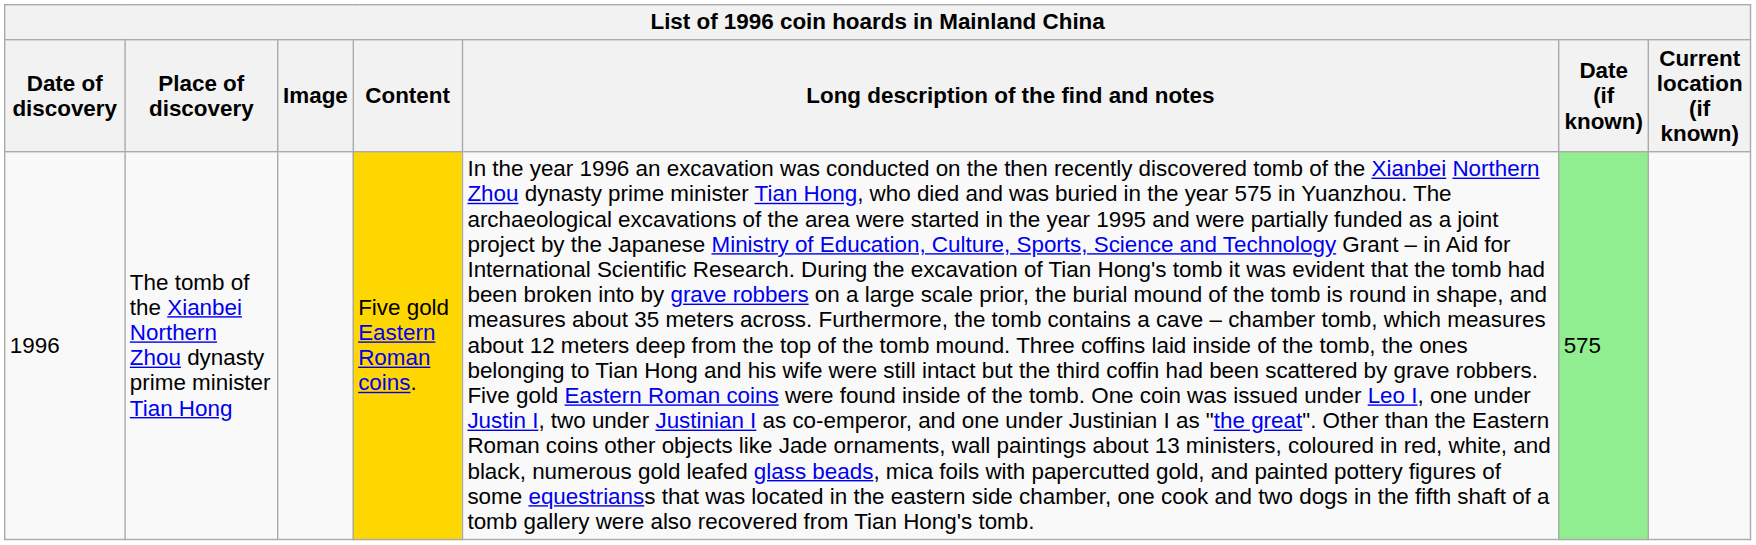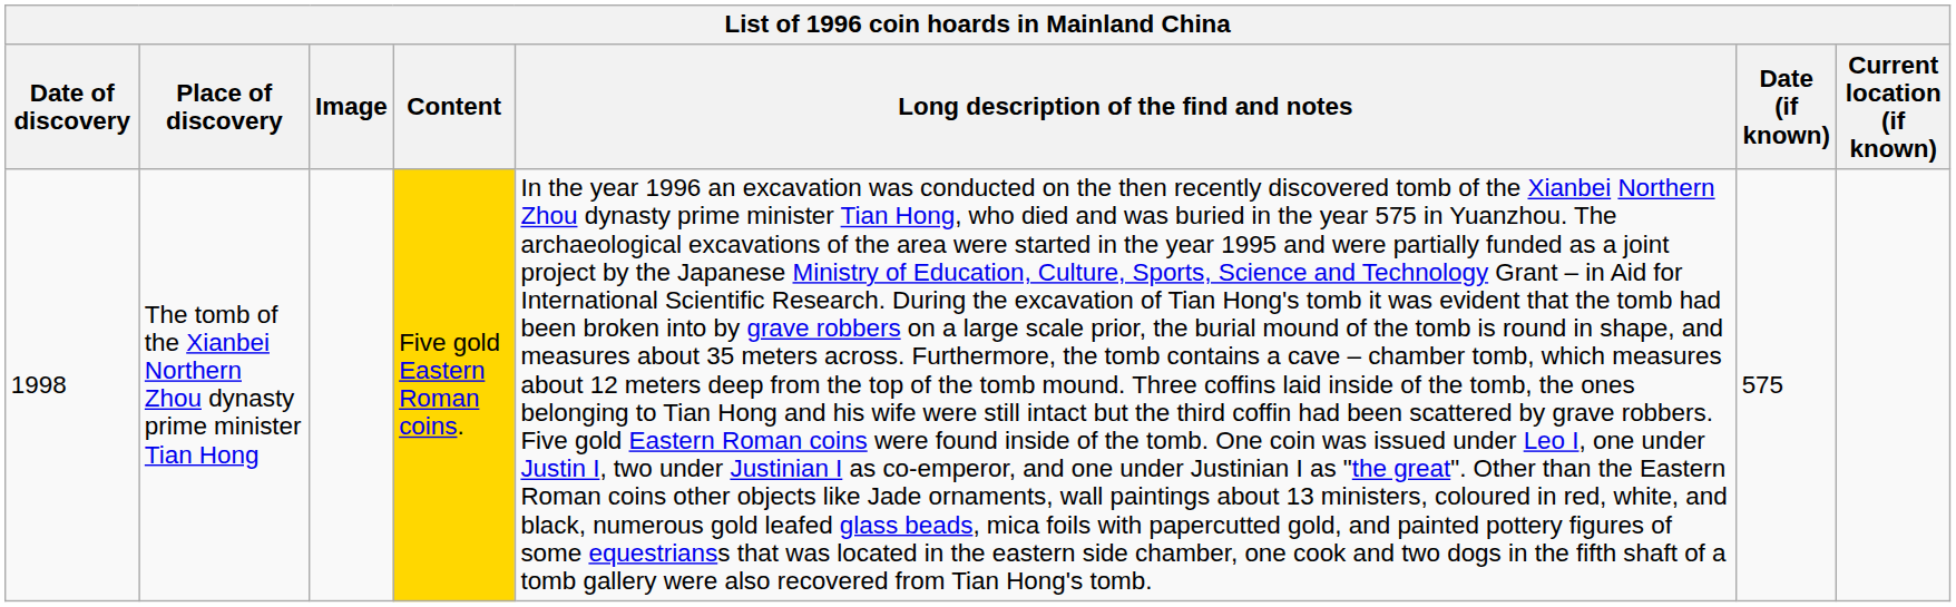row 3 | Date of discovery: 1996 -> 1998
row 3 | Date (if known): lightgreen background -> no background
